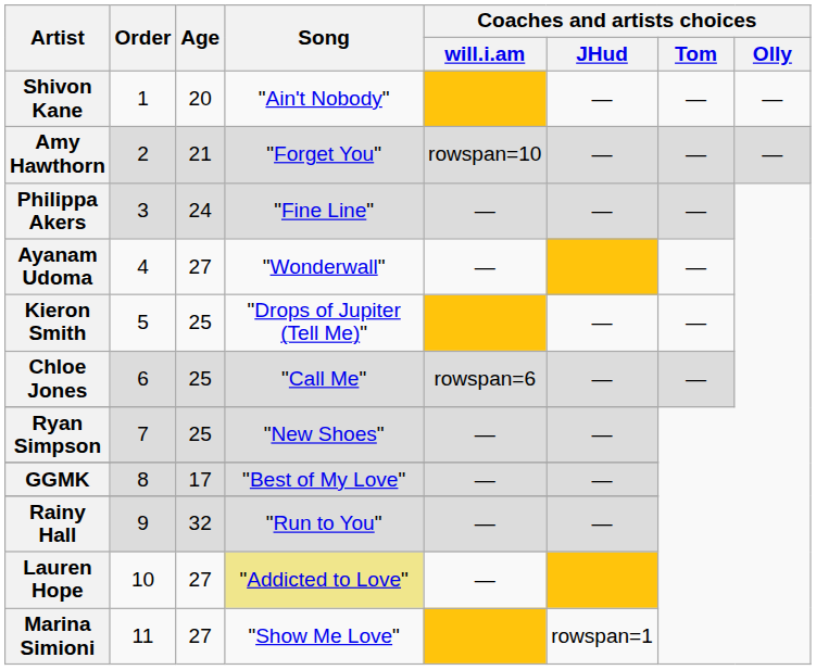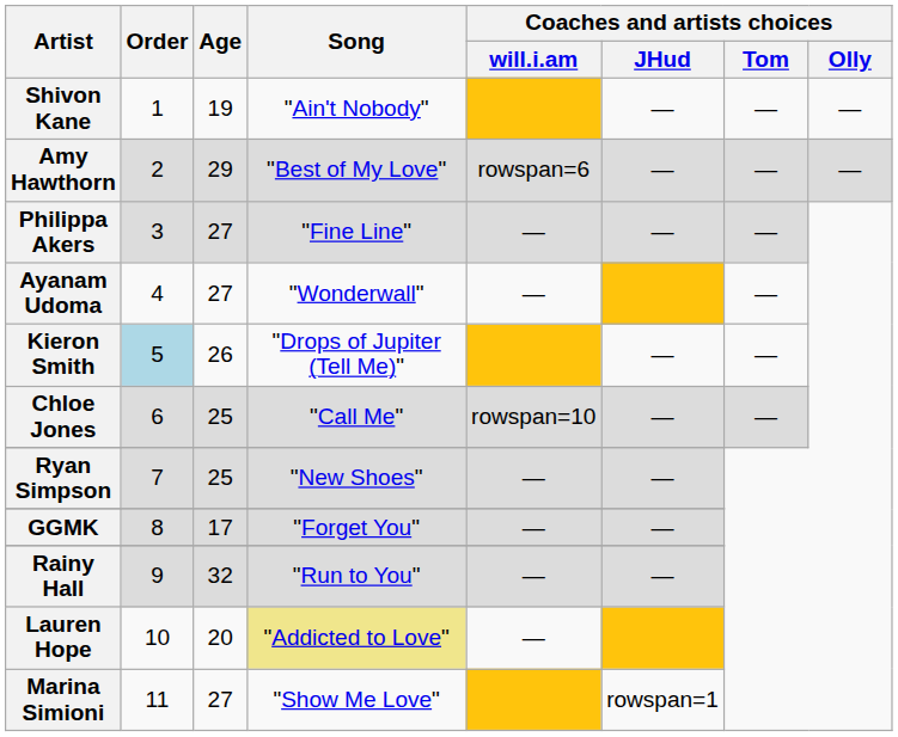Shivon Kane | Age: 20 -> 19
Amy Hawthorn | Age: 21 -> 29
Amy Hawthorn | Song: "Forget You" -> "Best of My Love"
Amy Hawthorn | Coaches and artists choices / will.i.am: rowspan=10 -> rowspan=6
Philippa Akers | Age: 24 -> 27
Kieron Smith | Order: no background -> lightblue background
Kieron Smith | Age: 25 -> 26
Chloe Jones | Coaches and artists choices / will.i.am: rowspan=6 -> rowspan=10
GGMK | Song: "Best of My Love" -> "Forget You"
Lauren Hope | Age: 27 -> 20
